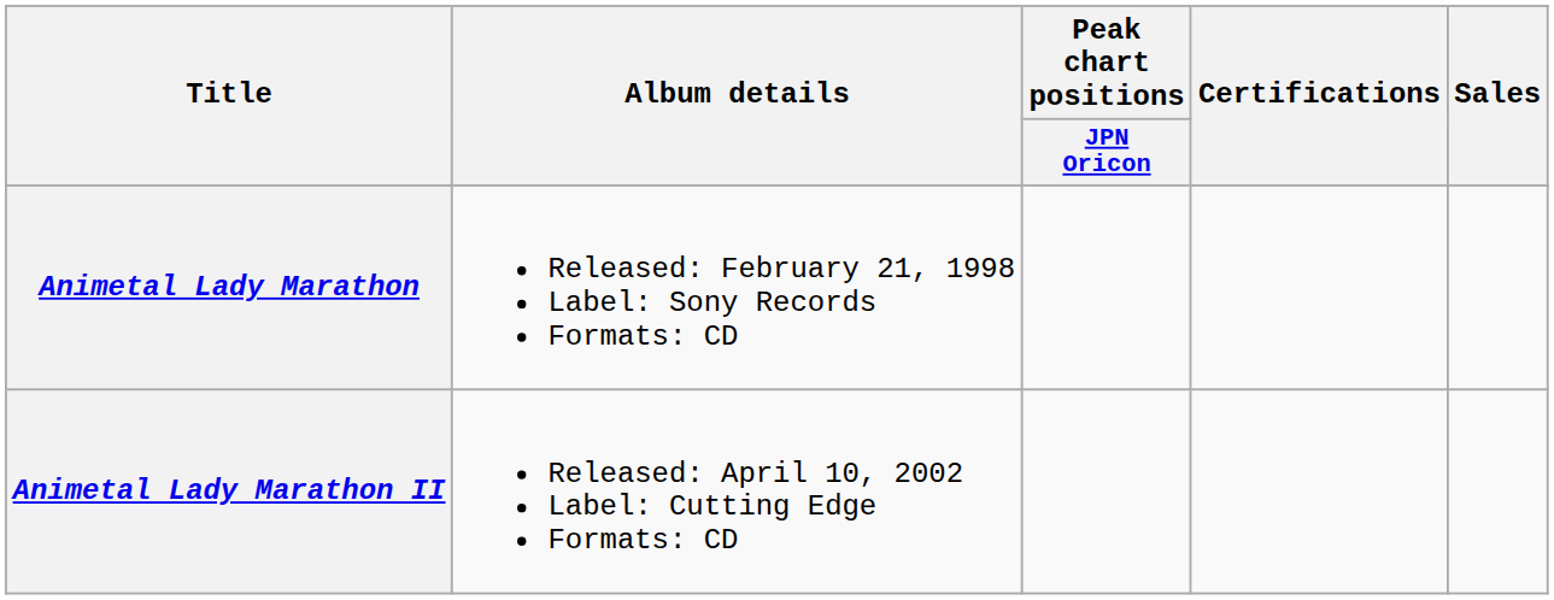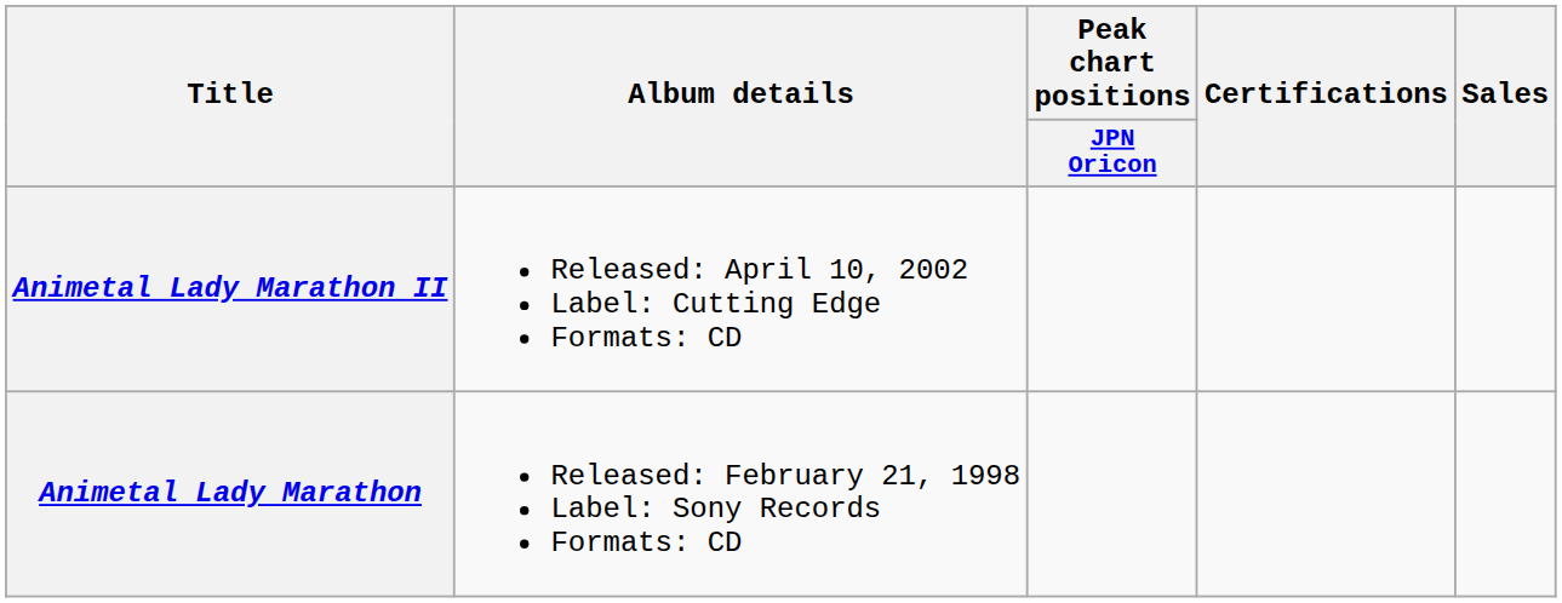rows swapped: Animetal Lady Marathon <-> Animetal Lady Marathon II
